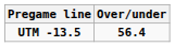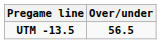UTM -13.5 | Over/under: 56.4 -> 56.5
